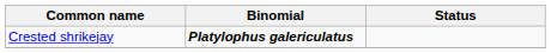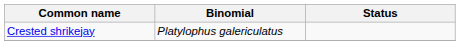Crested shrikejay | Binomial: bold -> normal
